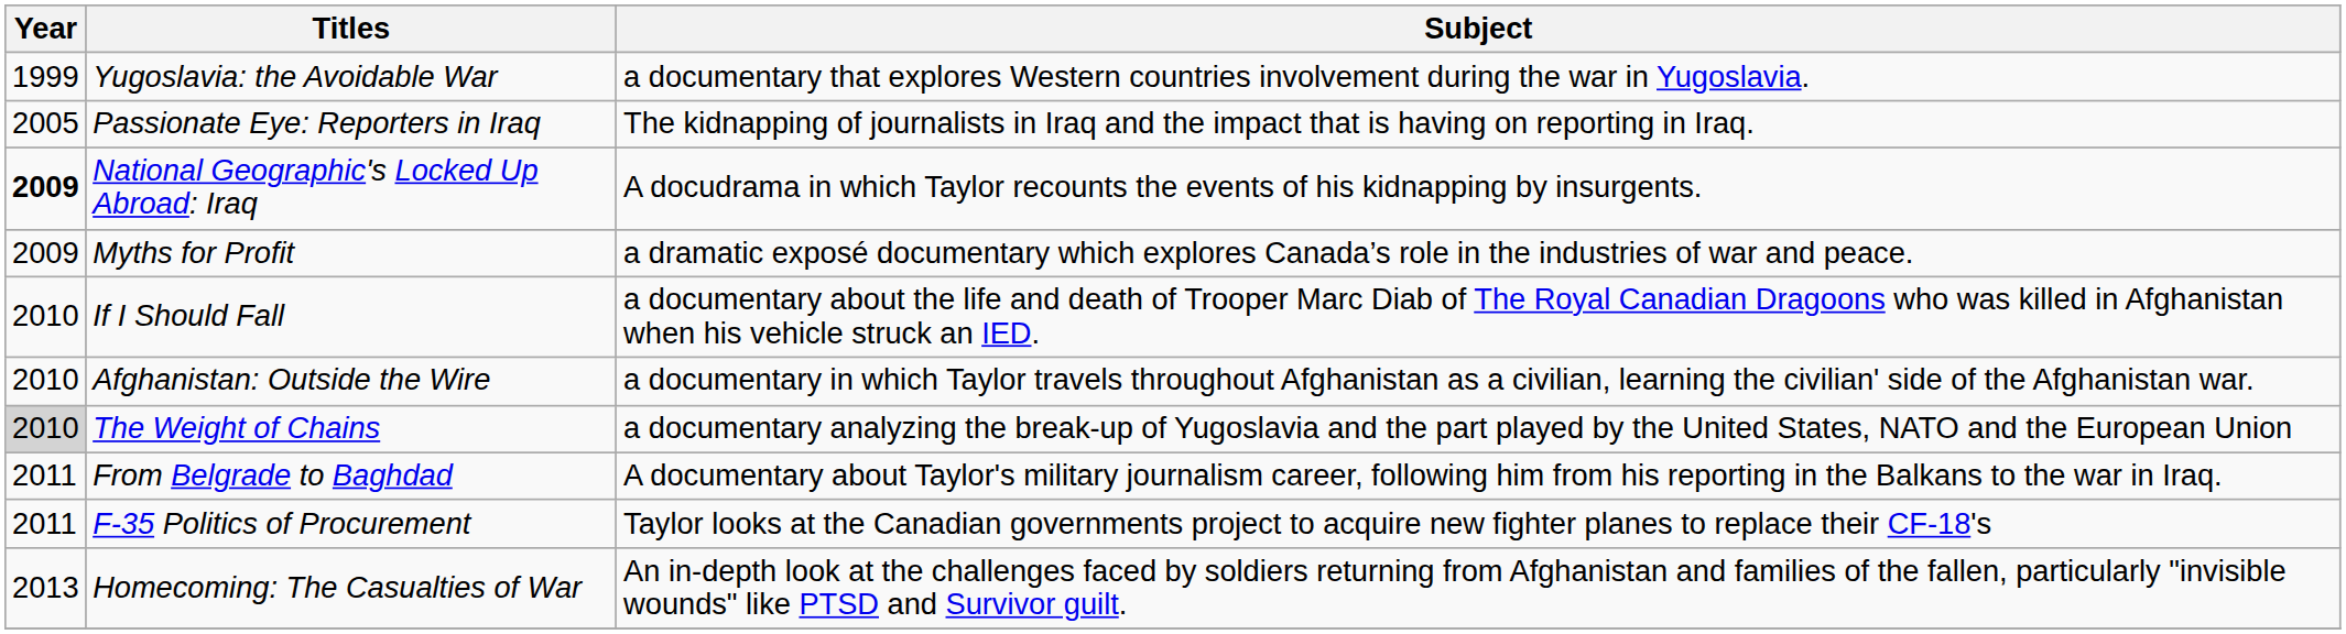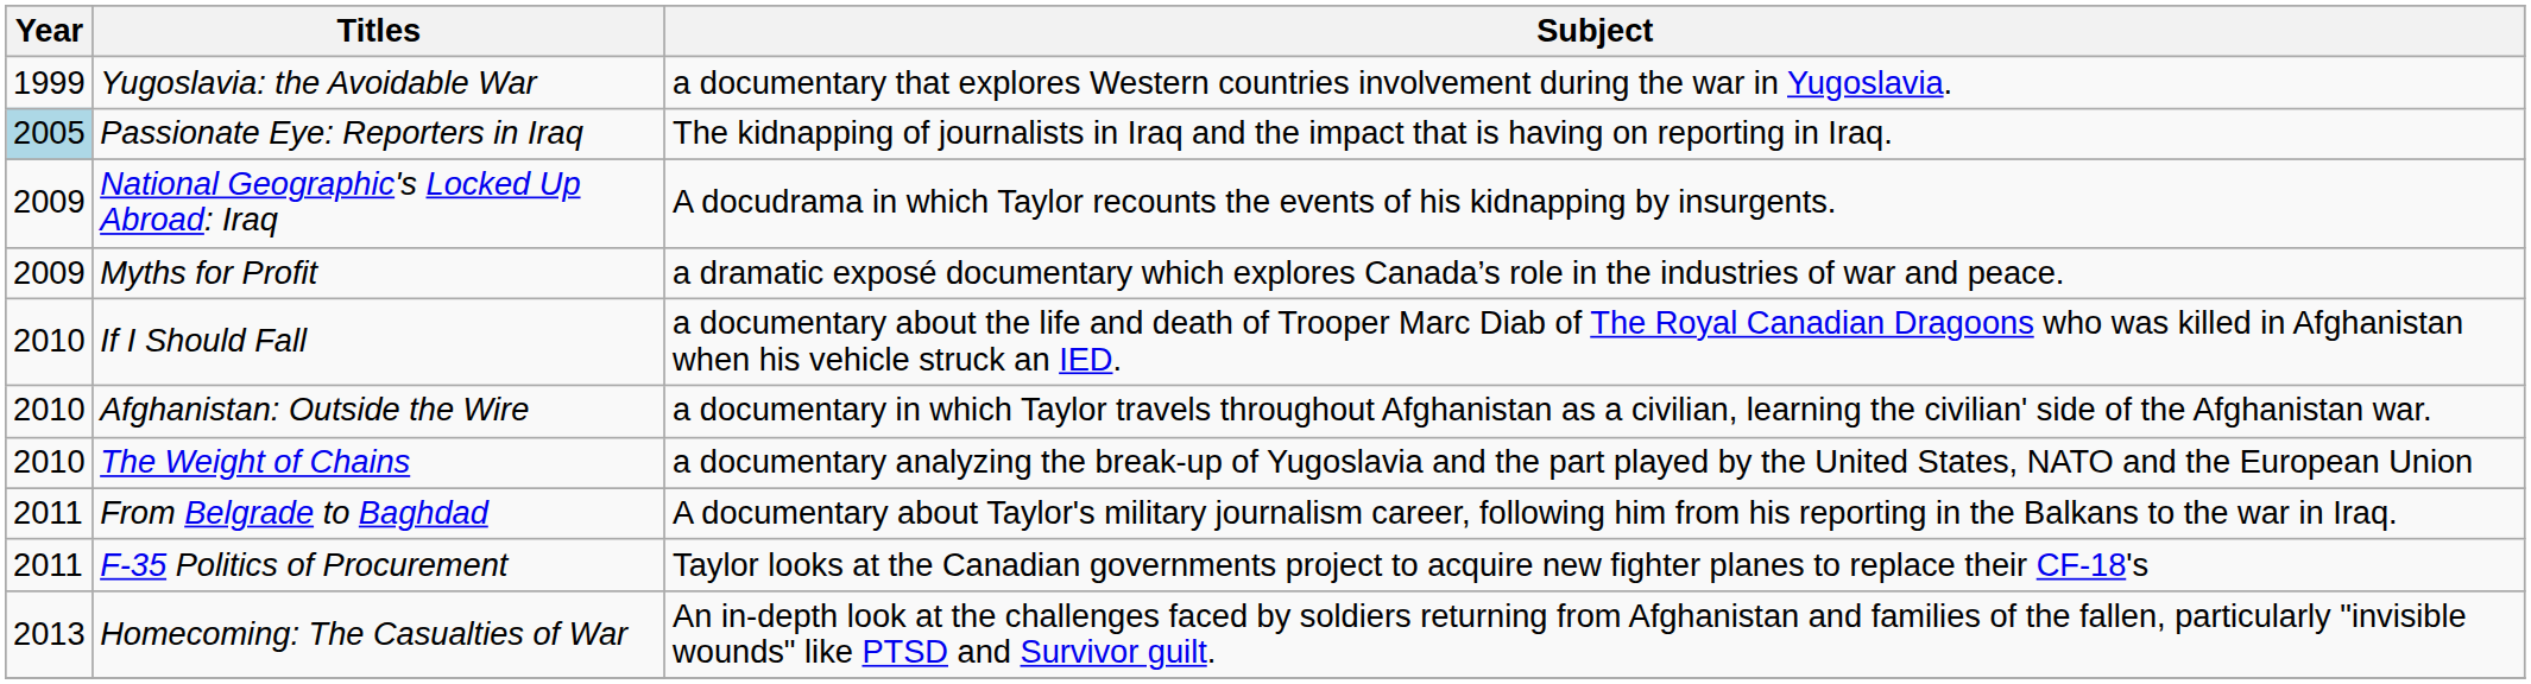Passionate Eye: Reporters in Iraq | Year: no background -> lightblue background
National Geographic's Locked Up Abroad: Iraq | Year: bold -> normal
The Weight of Chains | Year: lightgrey background -> no background
